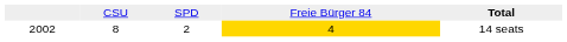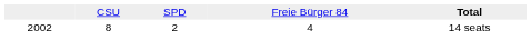2002 | column 4: gold background -> no background
